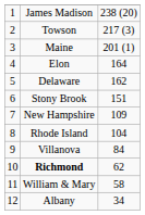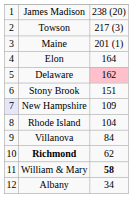Delaware | column 3: no background -> pink background
New Hampshire | column 1: no background -> lavender background
William & Mary | column 3: normal -> bold
